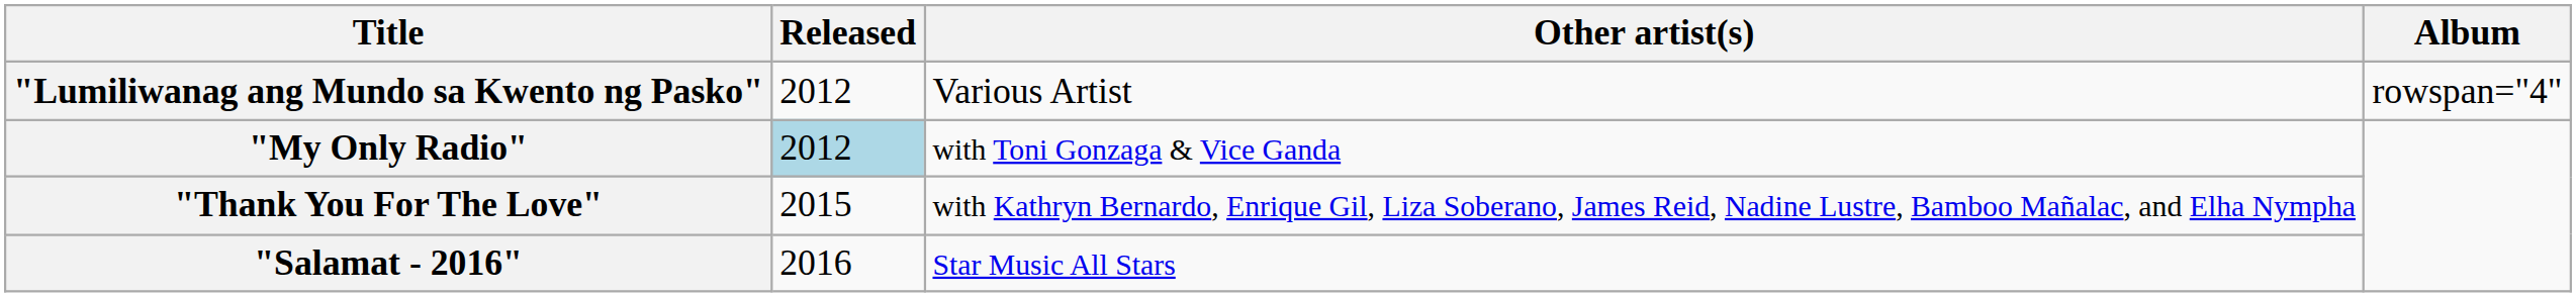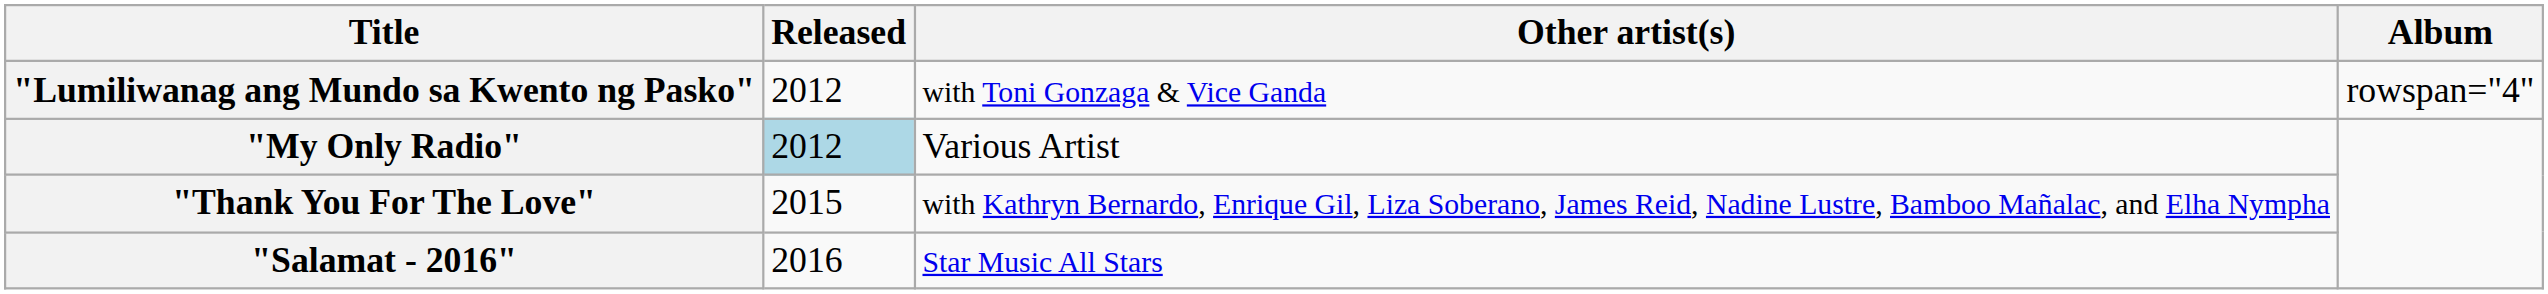"Lumiliwanag ang Mundo sa Kwento ng Pasko" | Other artist(s): Various Artist -> with Toni Gonzaga & Vice Ganda
"My Only Radio" | Other artist(s): with Toni Gonzaga & Vice Ganda -> Various Artist
